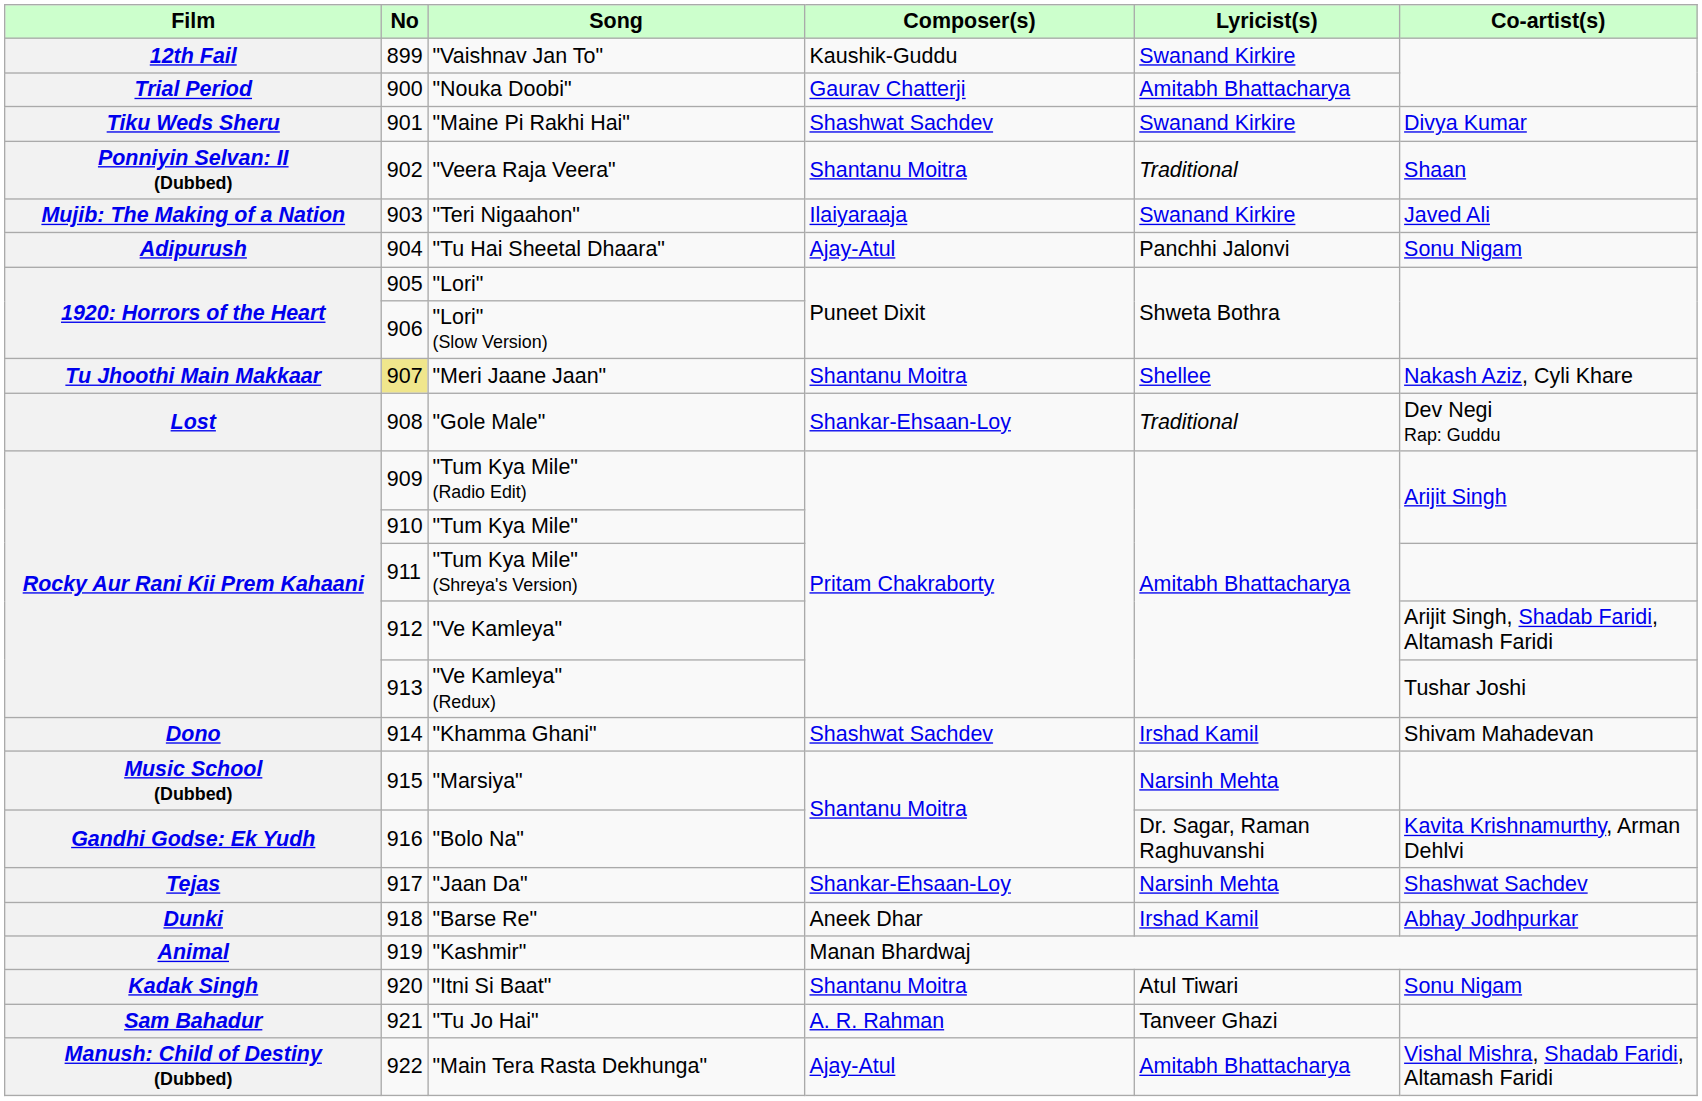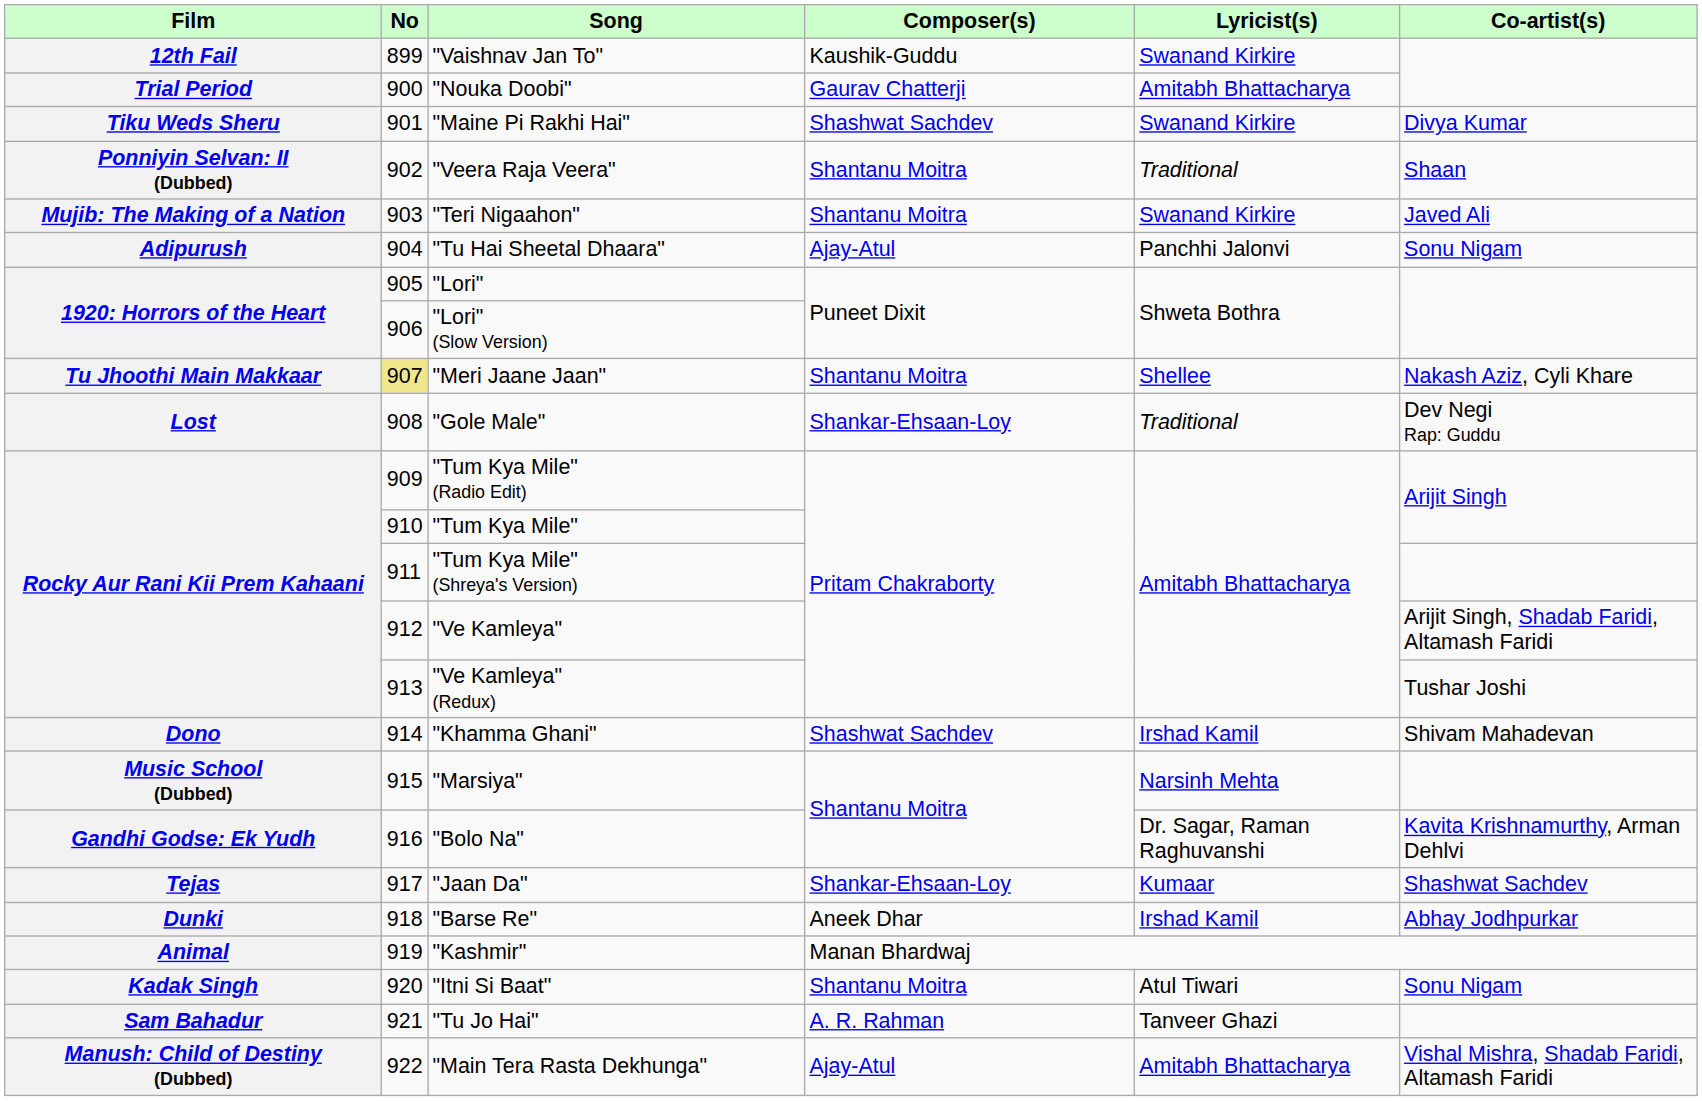"Teri Nigaahon" | Composer(s): Ilaiyaraaja -> Shantanu Moitra
"Jaan Da" | Lyricist(s): Narsinh Mehta -> Kumaar
